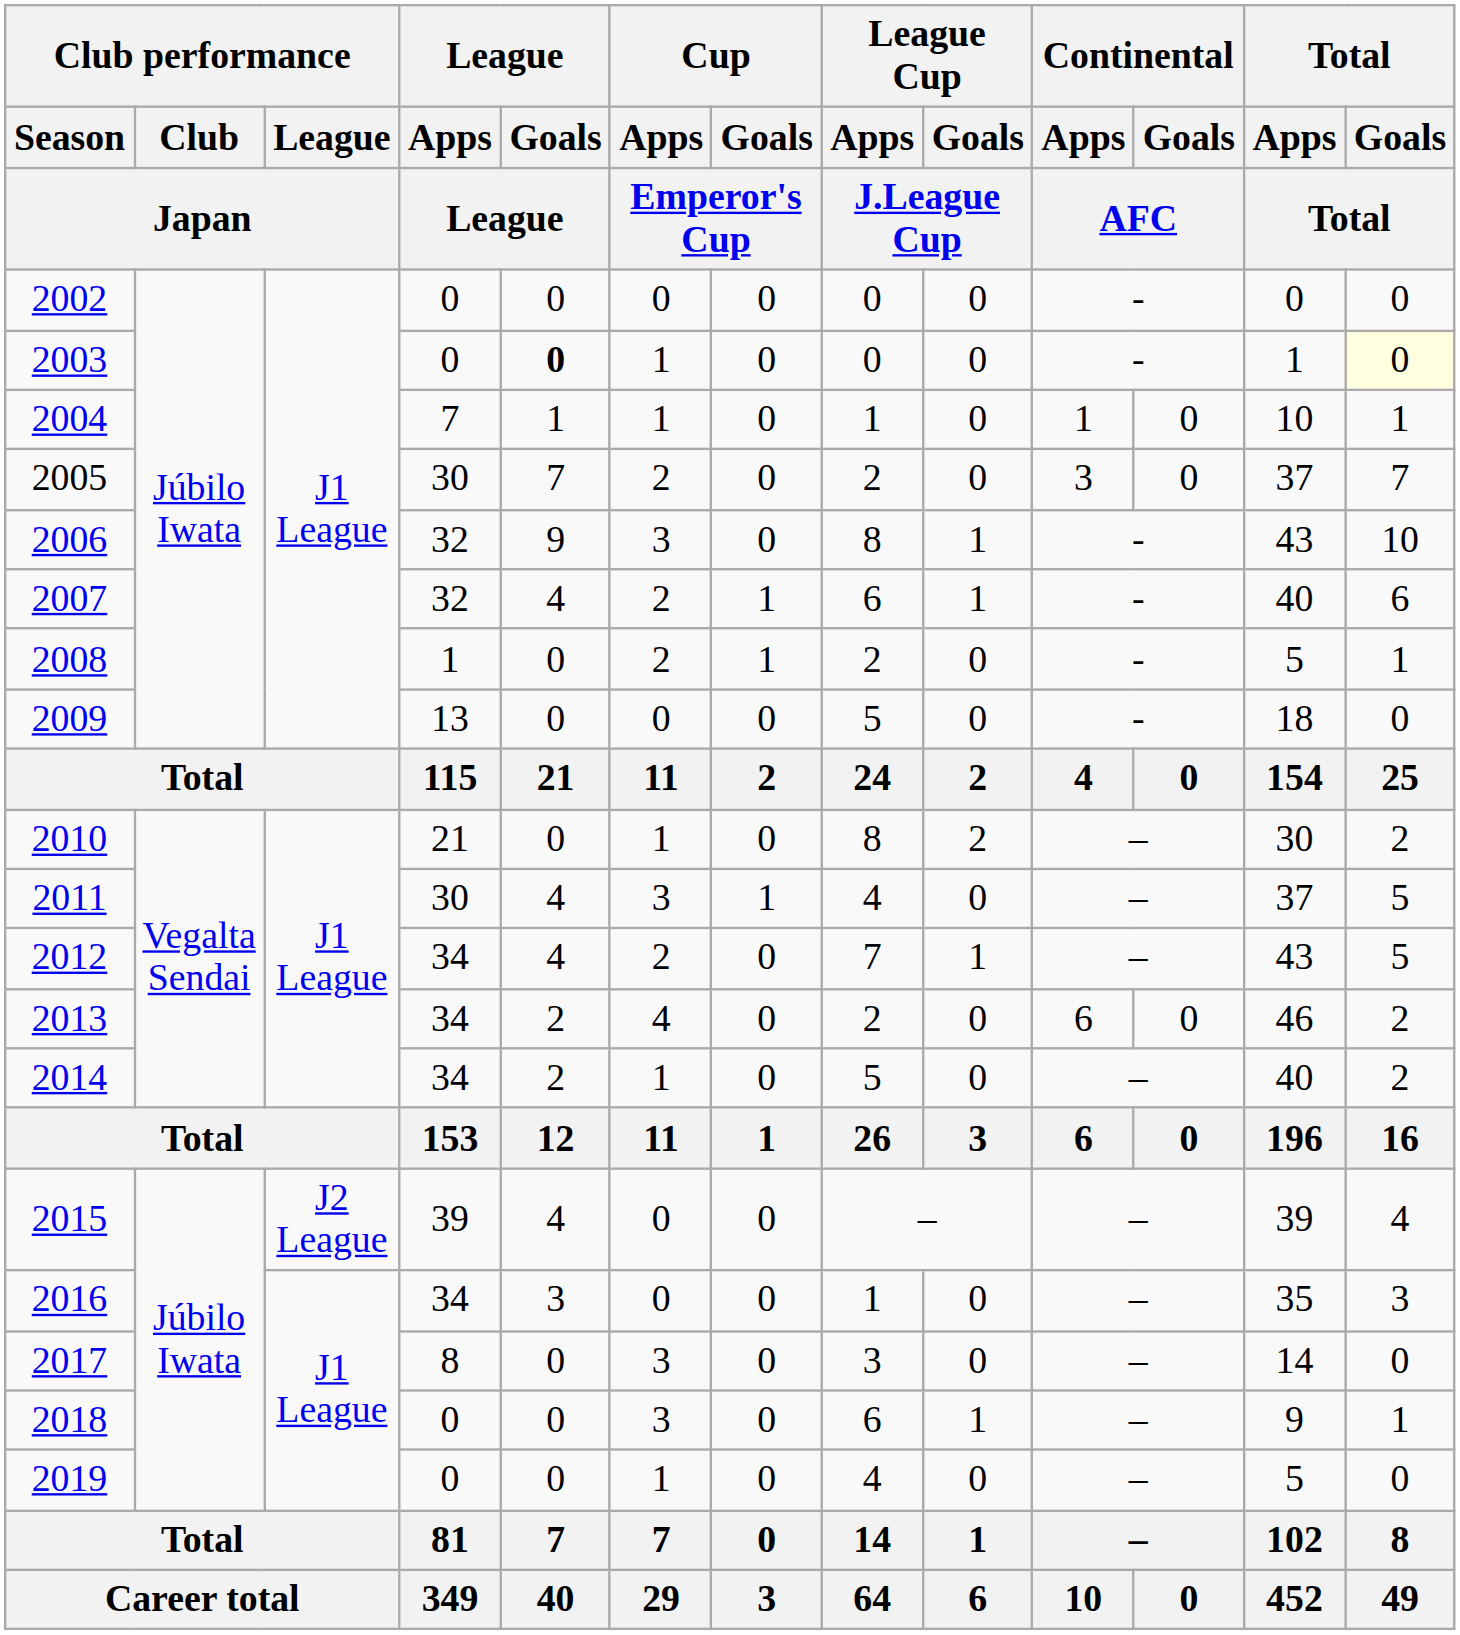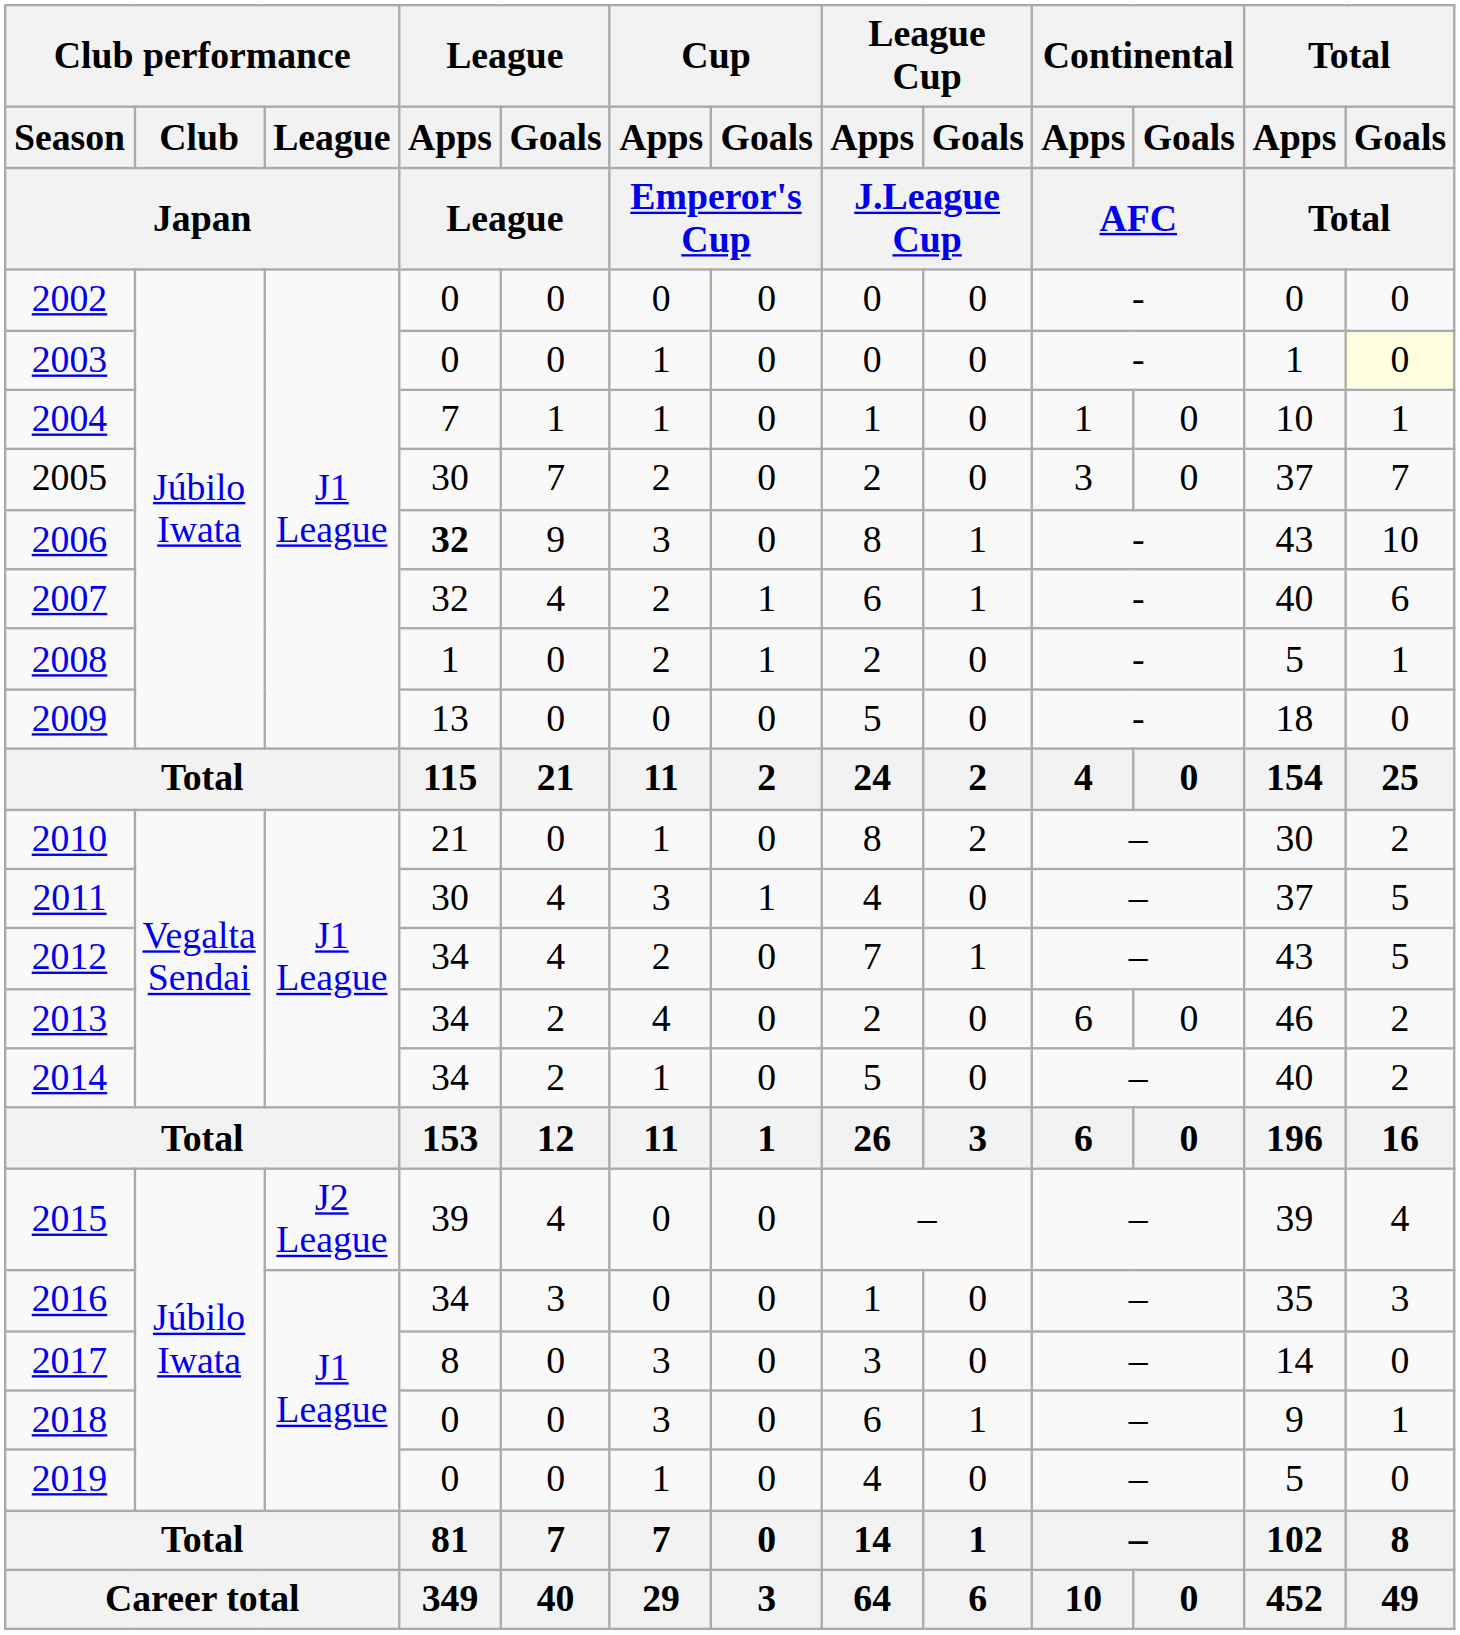2003 | League / Goals / League: bold -> normal
2006 | League / Apps / League: normal -> bold
